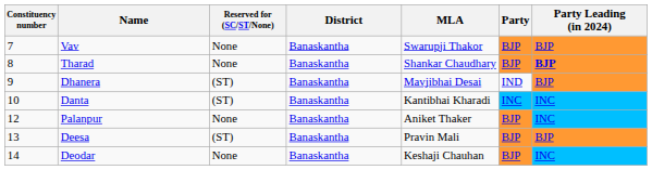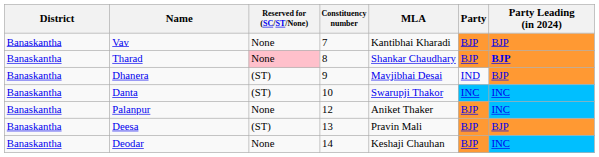columns swapped: Constituency number <-> District
Vav | MLA: Swarupji Thakor -> Kantibhai Kharadi
Tharad | Reserved for (SC/ST/None): no background -> pink background
Danta | MLA: Kantibhai Kharadi -> Swarupji Thakor
